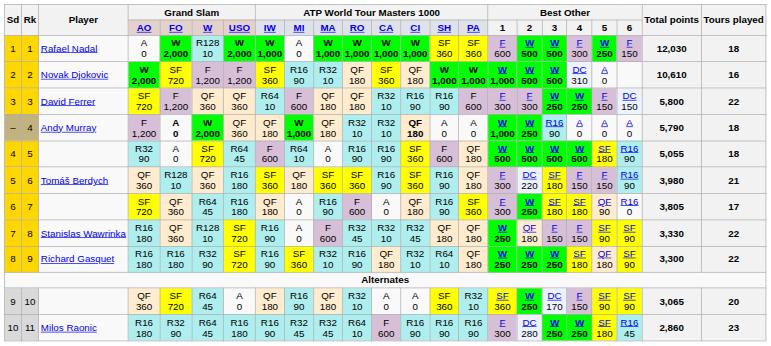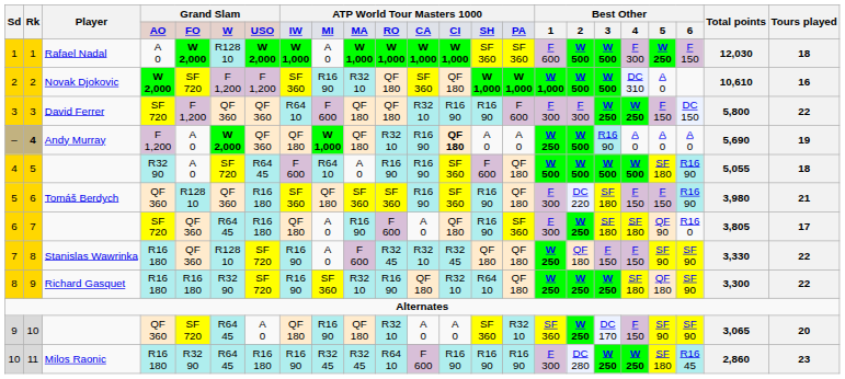– | Rk: normal -> bold
– | column 5: bold -> normal
– | column 12: R32 10 -> R16 90
– | column 16: W 1,000 -> W 250
– | column 17: W 250 -> W 500
– | Total points: 5,790 -> 5,690
– | Tours played: 18 -> 19
